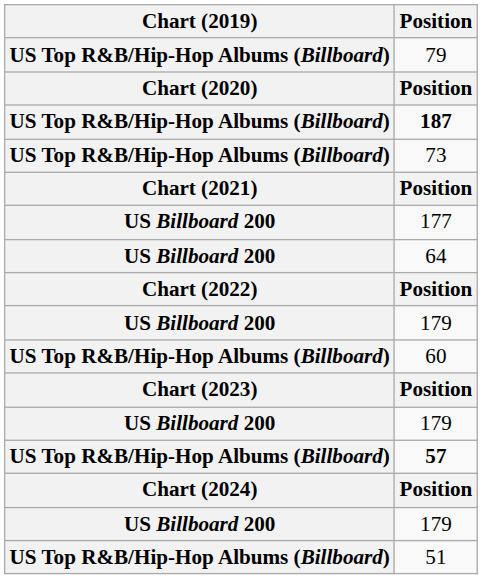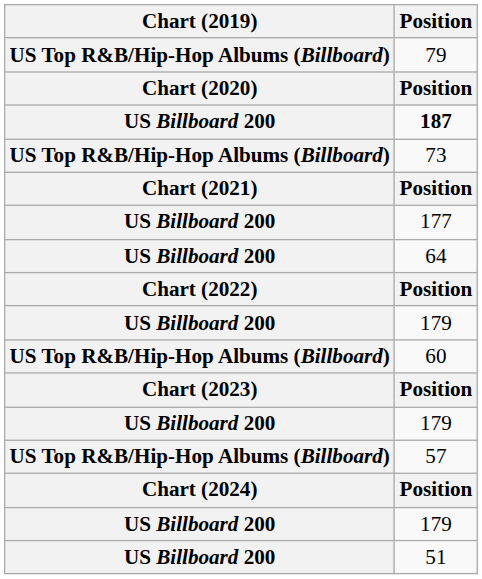row 4 | Chart (2019): US Top R&B/Hip-Hop Albums (Billboard) -> US Billboard 200
row 14 | Position: bold -> normal
row 17 | Chart (2019): US Top R&B/Hip-Hop Albums (Billboard) -> US Billboard 200
